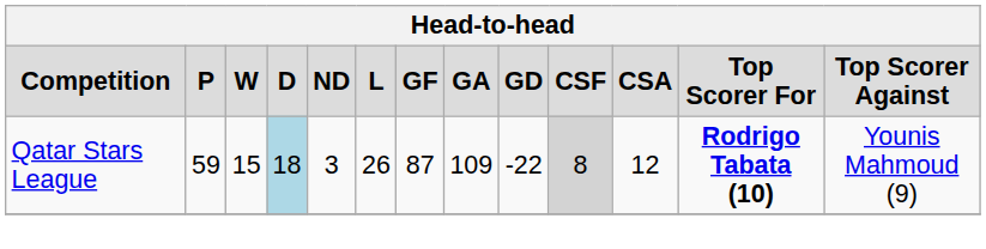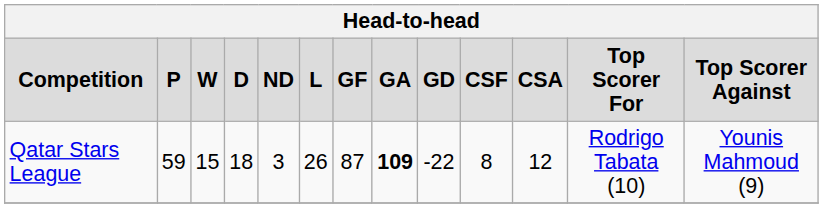Qatar Stars League | D: lightblue background -> no background
Qatar Stars League | GA: normal -> bold
Qatar Stars League | CSF: lightgrey background -> no background
Qatar Stars League | Top Scorer For: bold -> normal
